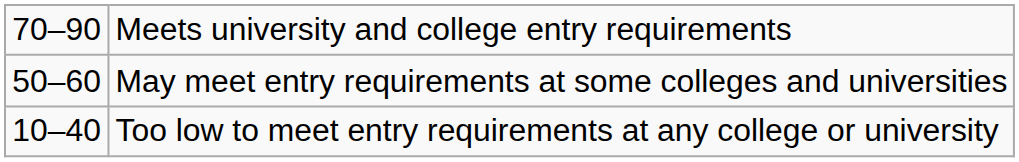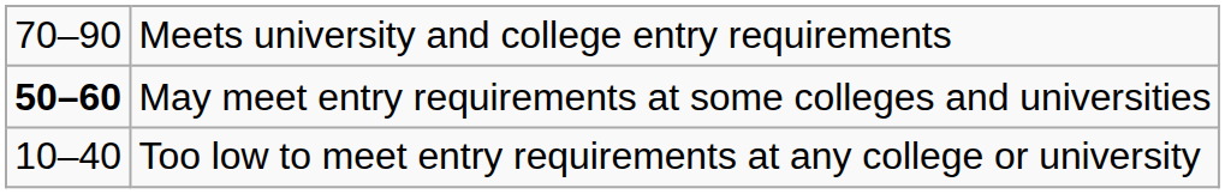row 2 | column 1: normal -> bold
